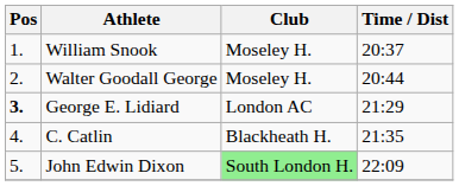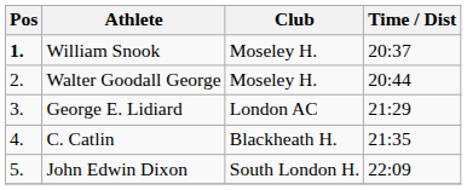William Snook | Pos: normal -> bold
George E. Lidiard | Pos: bold -> normal
John Edwin Dixon | Club: lightgreen background -> no background
